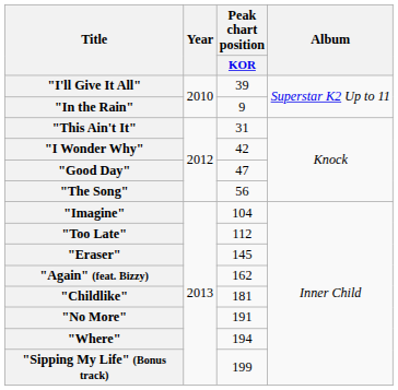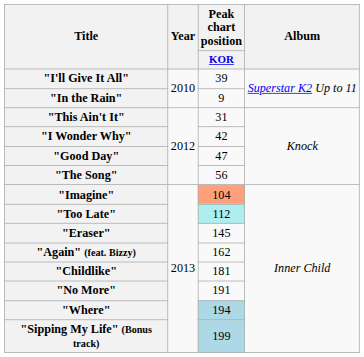"Imagine" | Peak chart position / KOR: no background -> lightsalmon background
"Too Late" | Peak chart position / KOR: no background -> paleturquoise background
"Where" | Peak chart position / KOR: no background -> lightblue background
"Sipping My Life" (Bonus track) | Peak chart position / KOR: no background -> lightblue background
